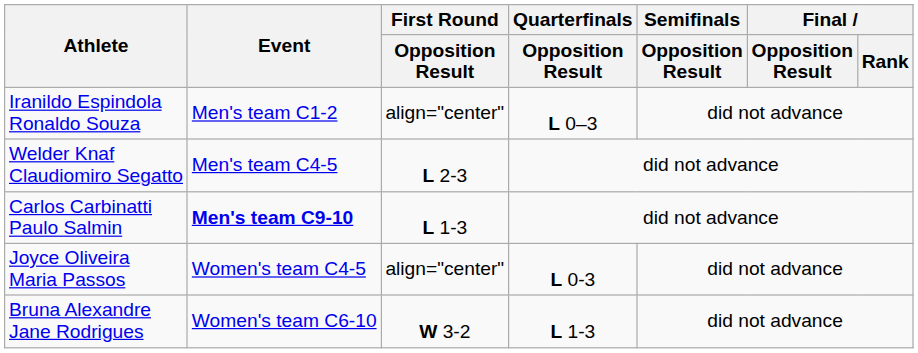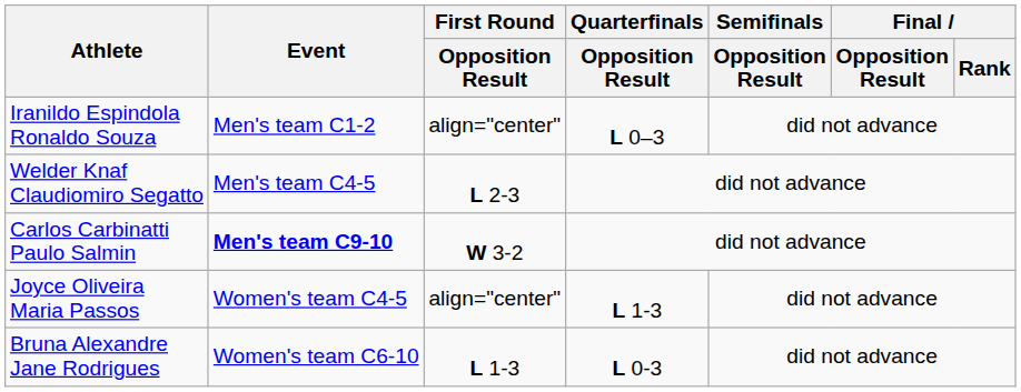Carlos Carbinatti Paulo Salmin | First Round / Opposition Result: L 1-3 -> W 3-2
Joyce Oliveira Maria Passos | Quarterfinals / Opposition Result: L 0-3 -> L 1-3
Bruna Alexandre Jane Rodrigues | First Round / Opposition Result: W 3-2 -> L 1-3
Bruna Alexandre Jane Rodrigues | Quarterfinals / Opposition Result: L 1-3 -> L 0-3
